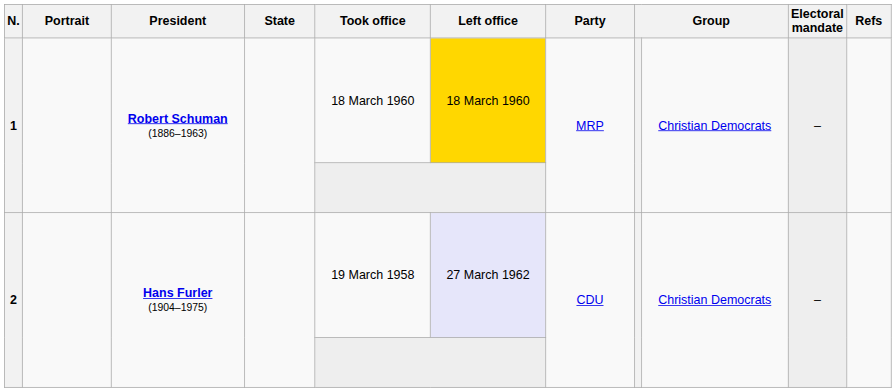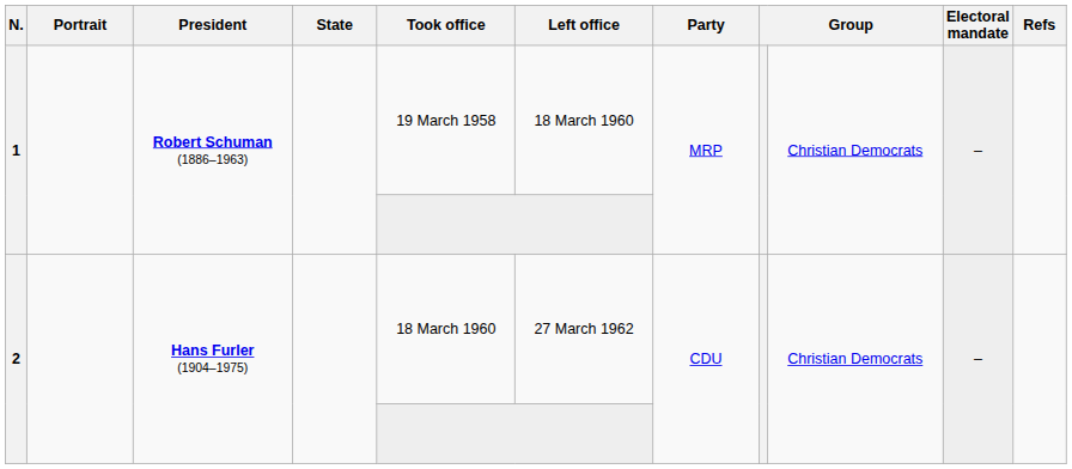row 2 | Took office: 18 March 1960 -> 19 March 1958
row 2 | Left office: gold background -> no background
row 4 | Took office: 19 March 1958 -> 18 March 1960
row 4 | Left office: lavender background -> no background
